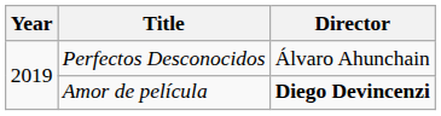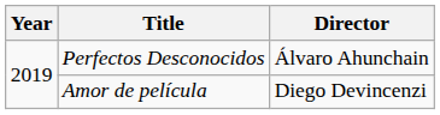Amor de película | Director: bold -> normal
